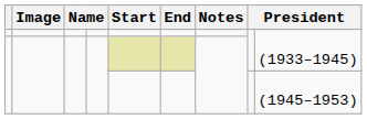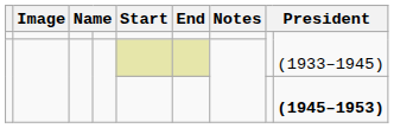row 4 | column 9: normal -> bold
